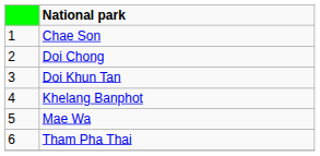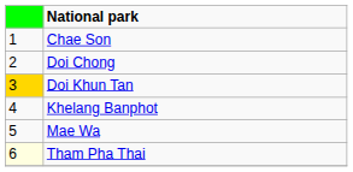Doi Khun Tan | column 1: no background -> gold background
Tham Pha Thai | column 1: no background -> lightyellow background
